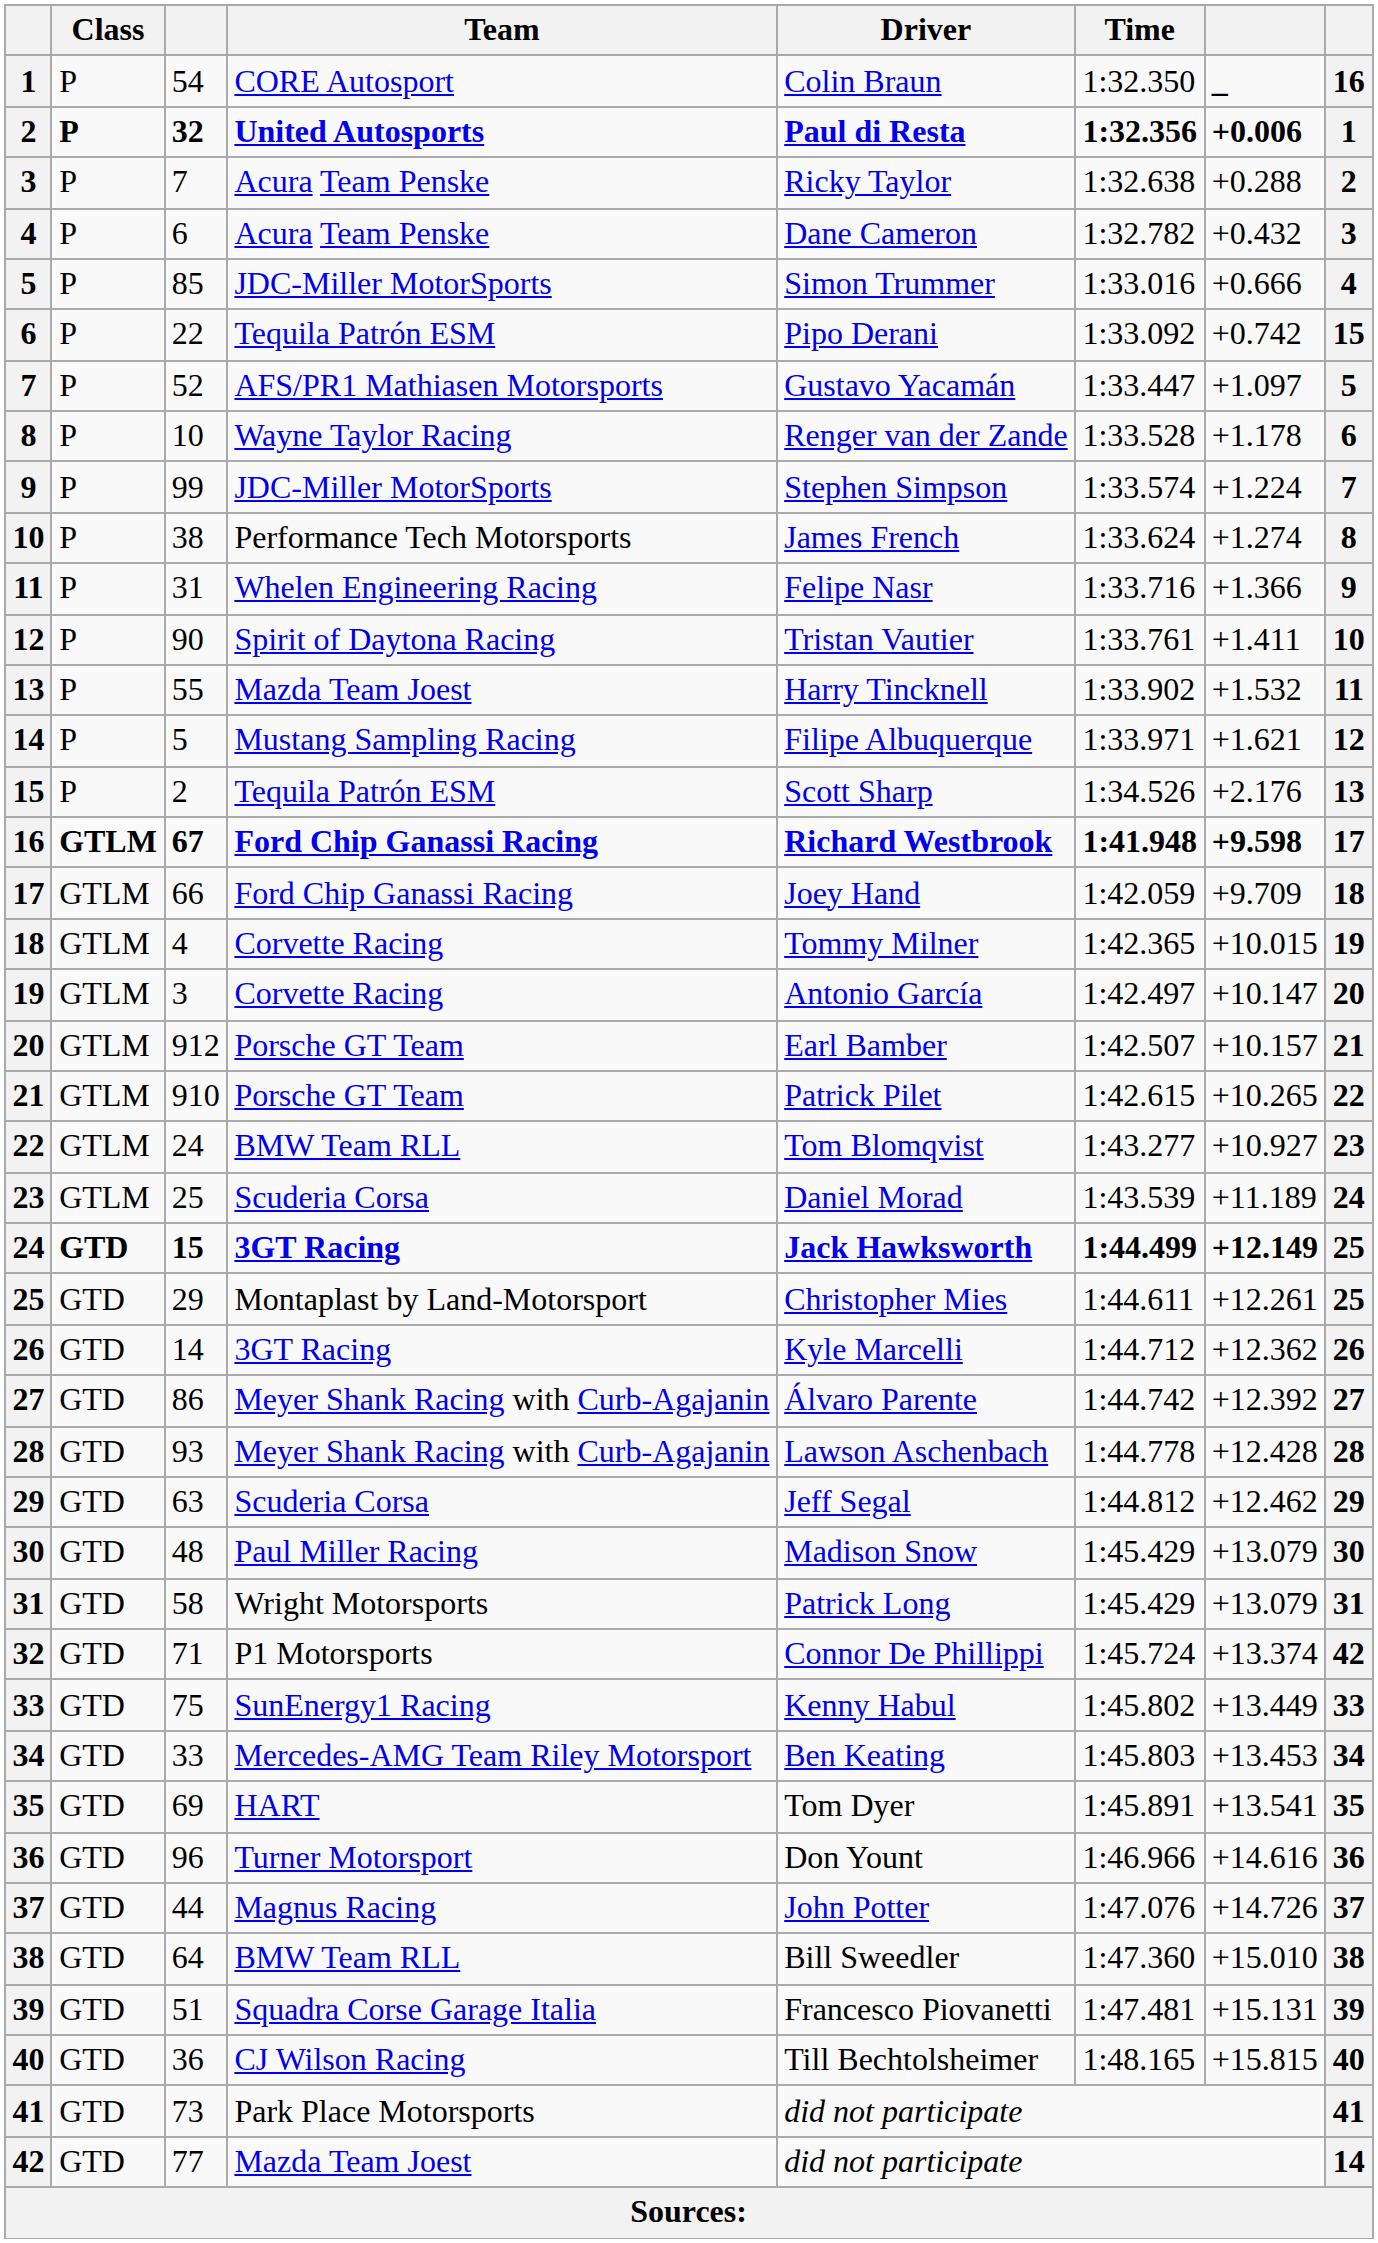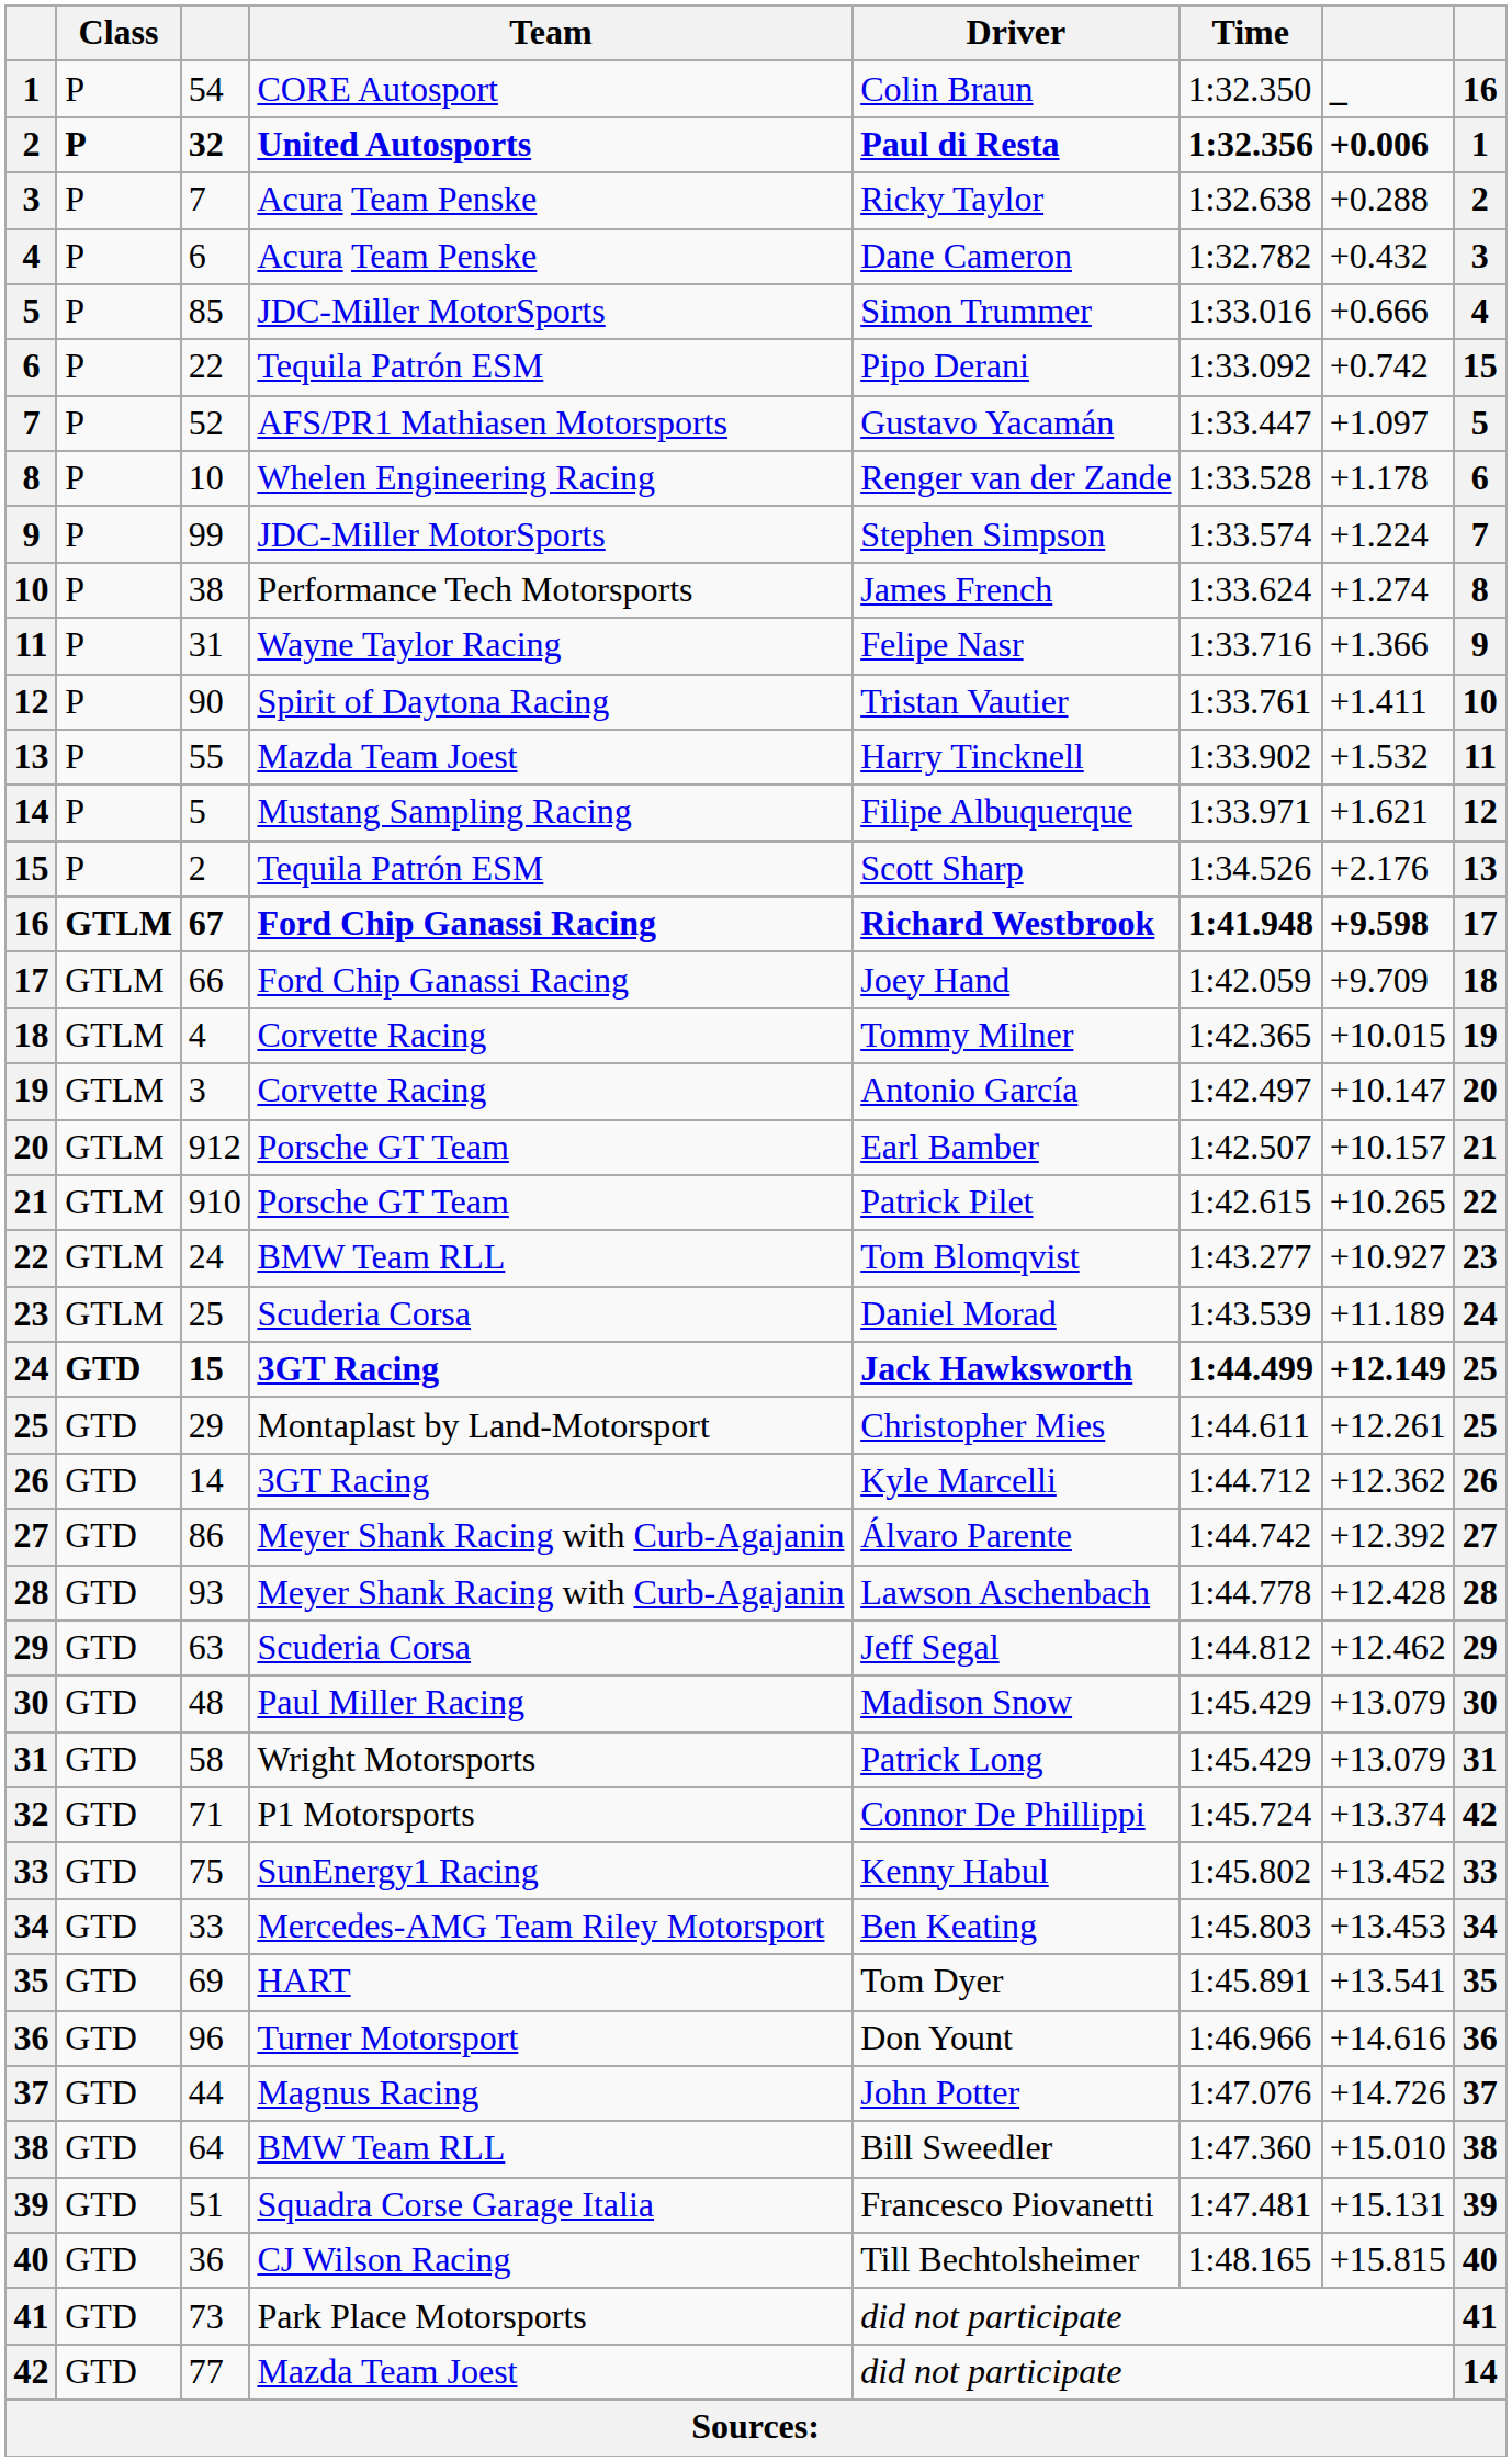row 9 | Team: Wayne Taylor Racing -> Whelen Engineering Racing
row 12 | Team: Whelen Engineering Racing -> Wayne Taylor Racing
row 34 | column 7: +13.449 -> +13.452
